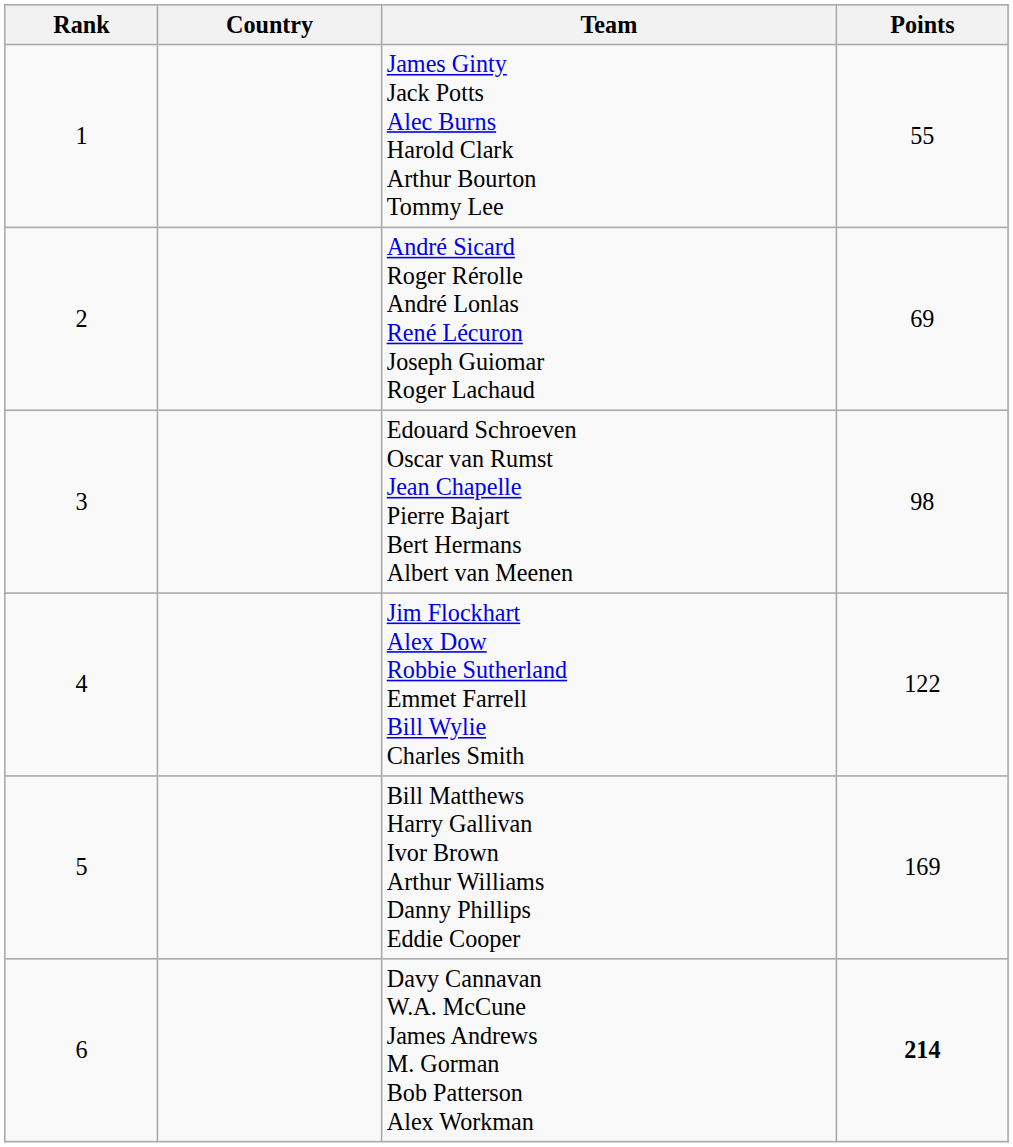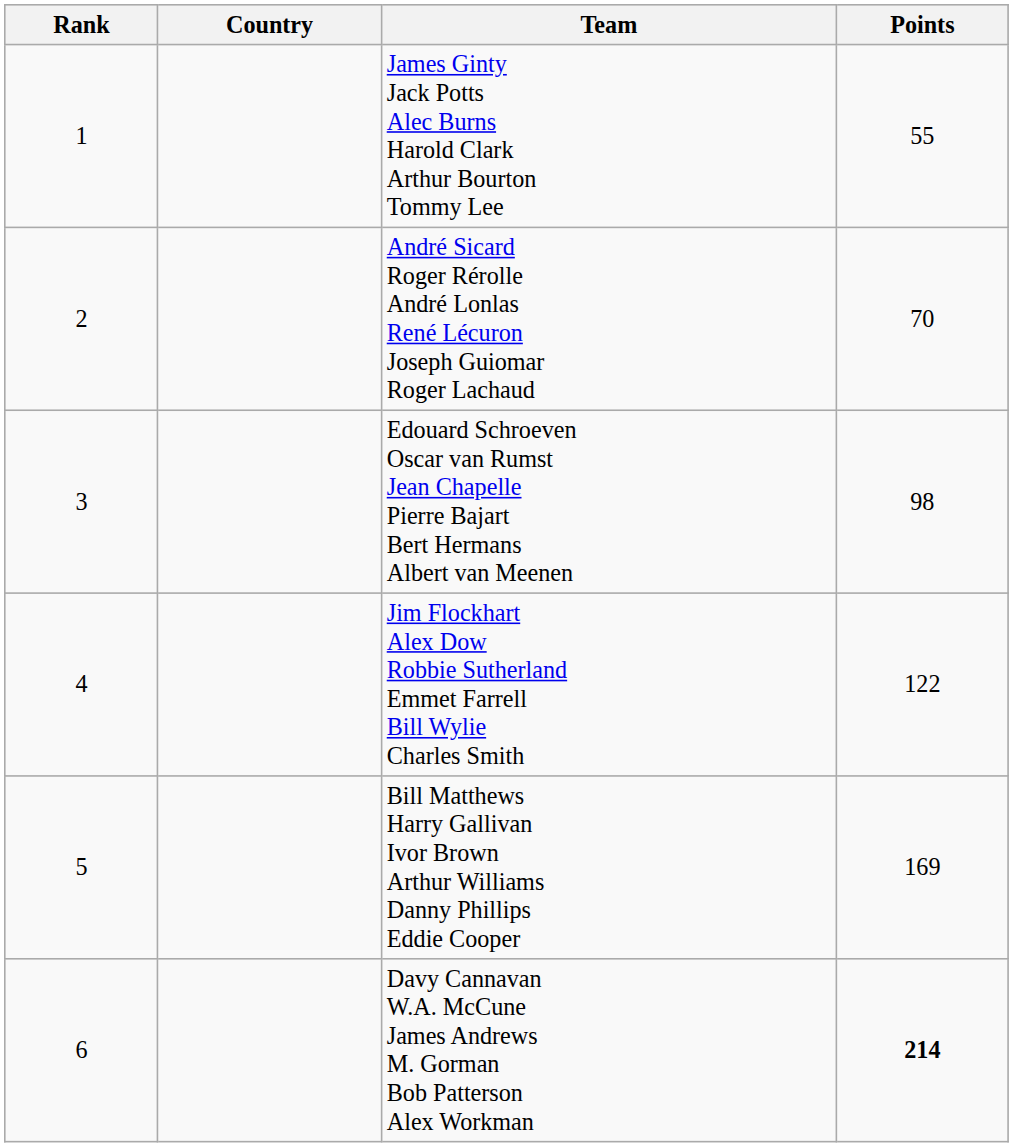row 3 | Points: 69 -> 70
